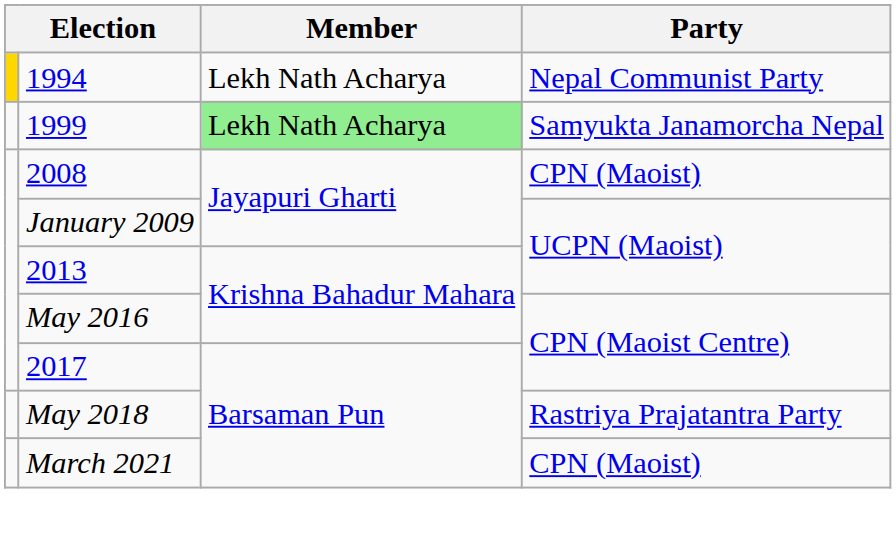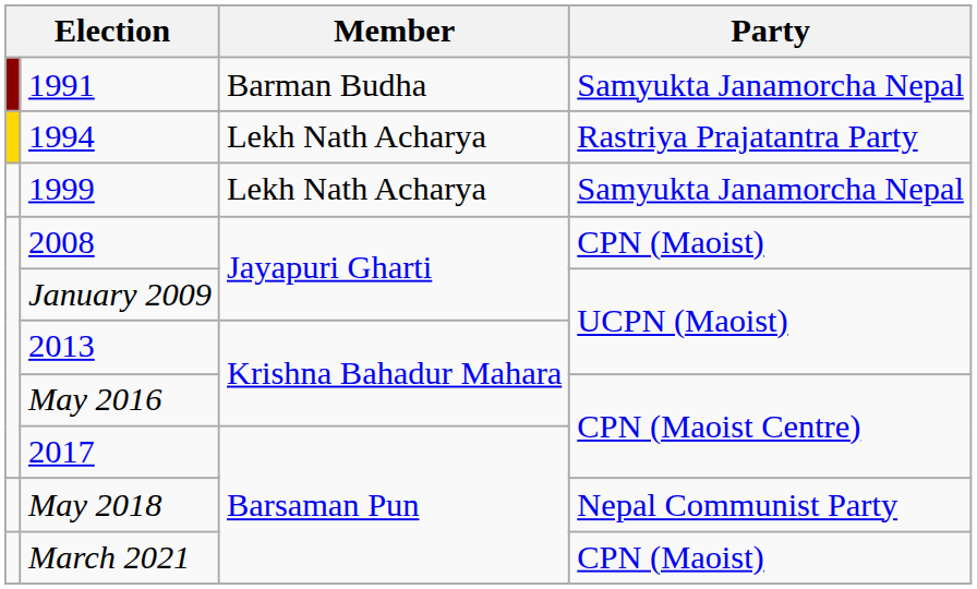+ row: 1991 | Barman Budha | Samyukta Janamorcha Nepal
1994 | Party: Nepal Communist Party -> Rastriya Prajatantra Party
1999 | Member: lightgreen background -> no background
May 2018 | Party: Rastriya Prajatantra Party -> Nepal Communist Party
